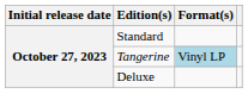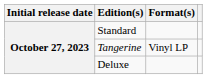Tangerine | Format(s): lightblue background -> no background
